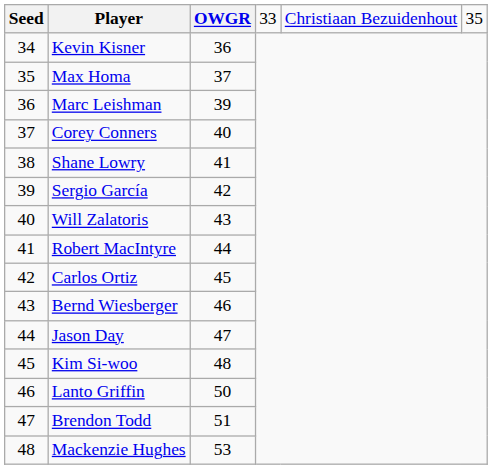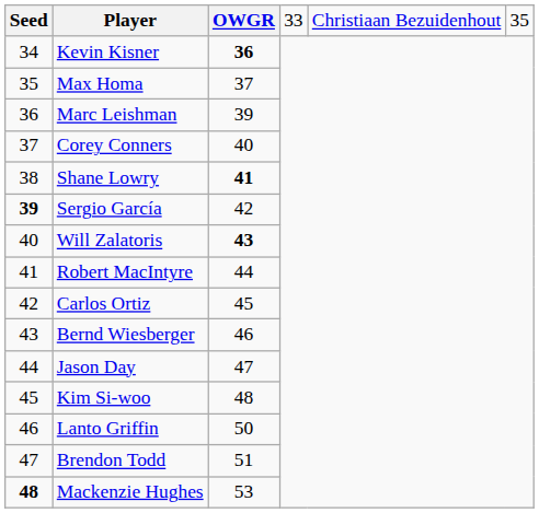Kevin Kisner | column 3: normal -> bold
Shane Lowry | column 3: normal -> bold
Sergio García | column 1: normal -> bold
Will Zalatoris | column 3: normal -> bold
Mackenzie Hughes | column 1: normal -> bold
